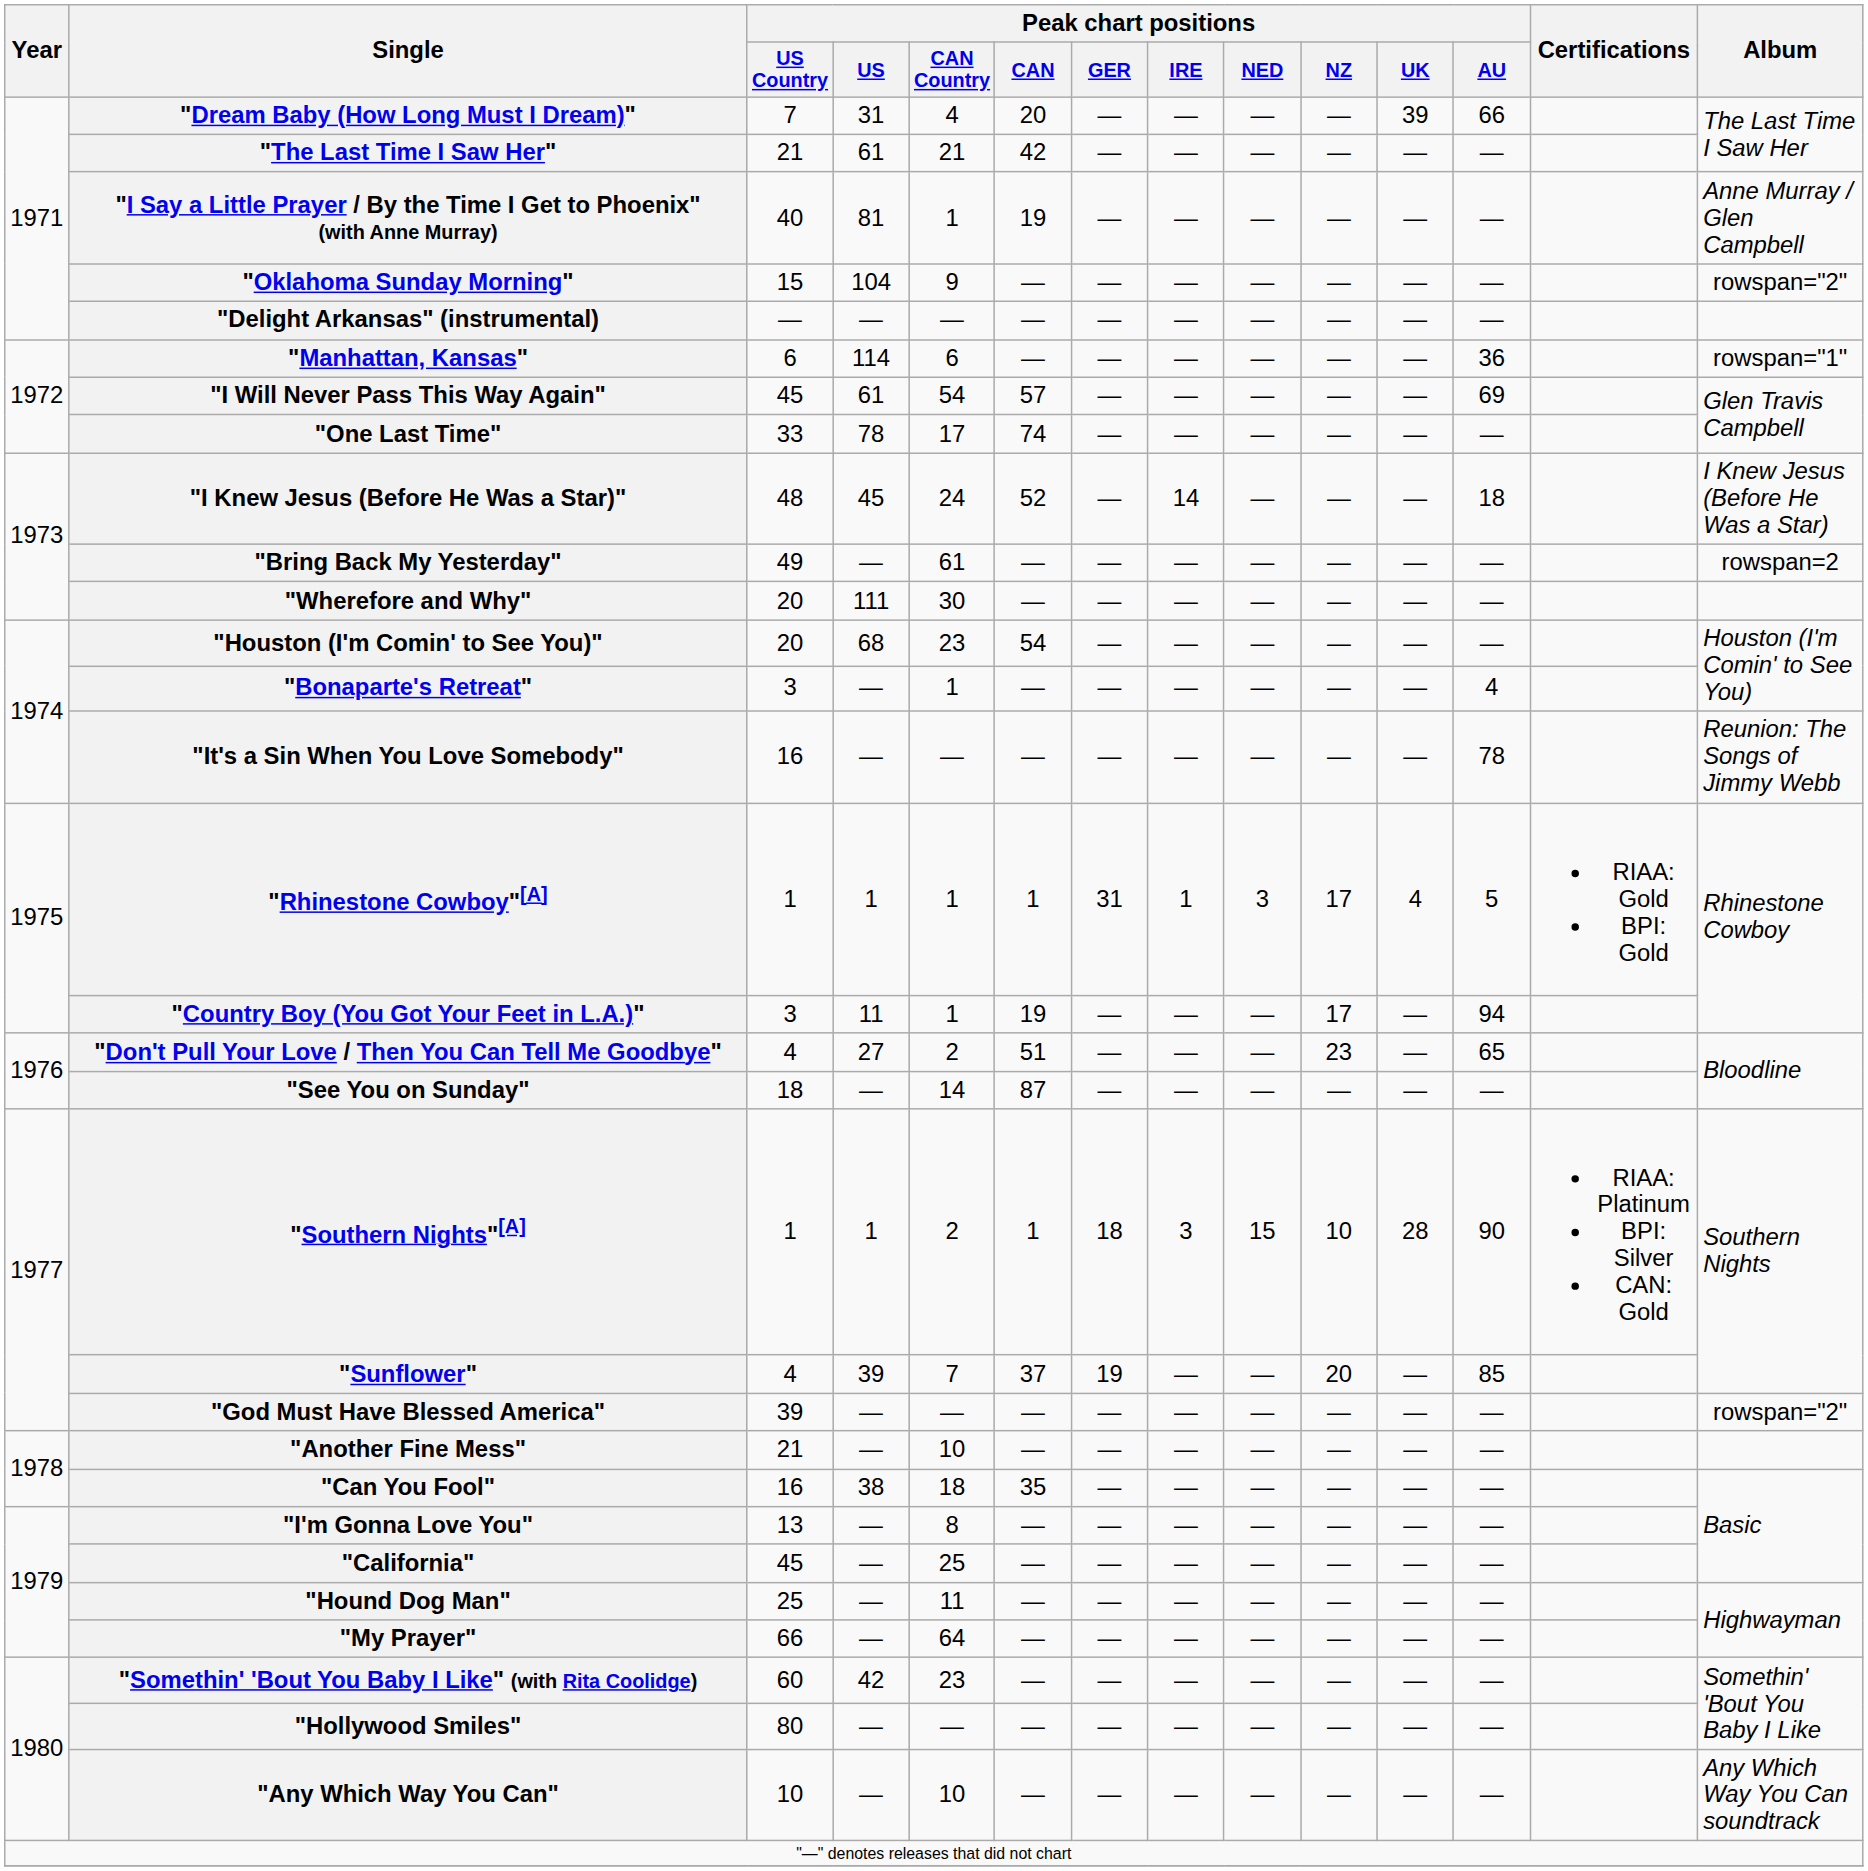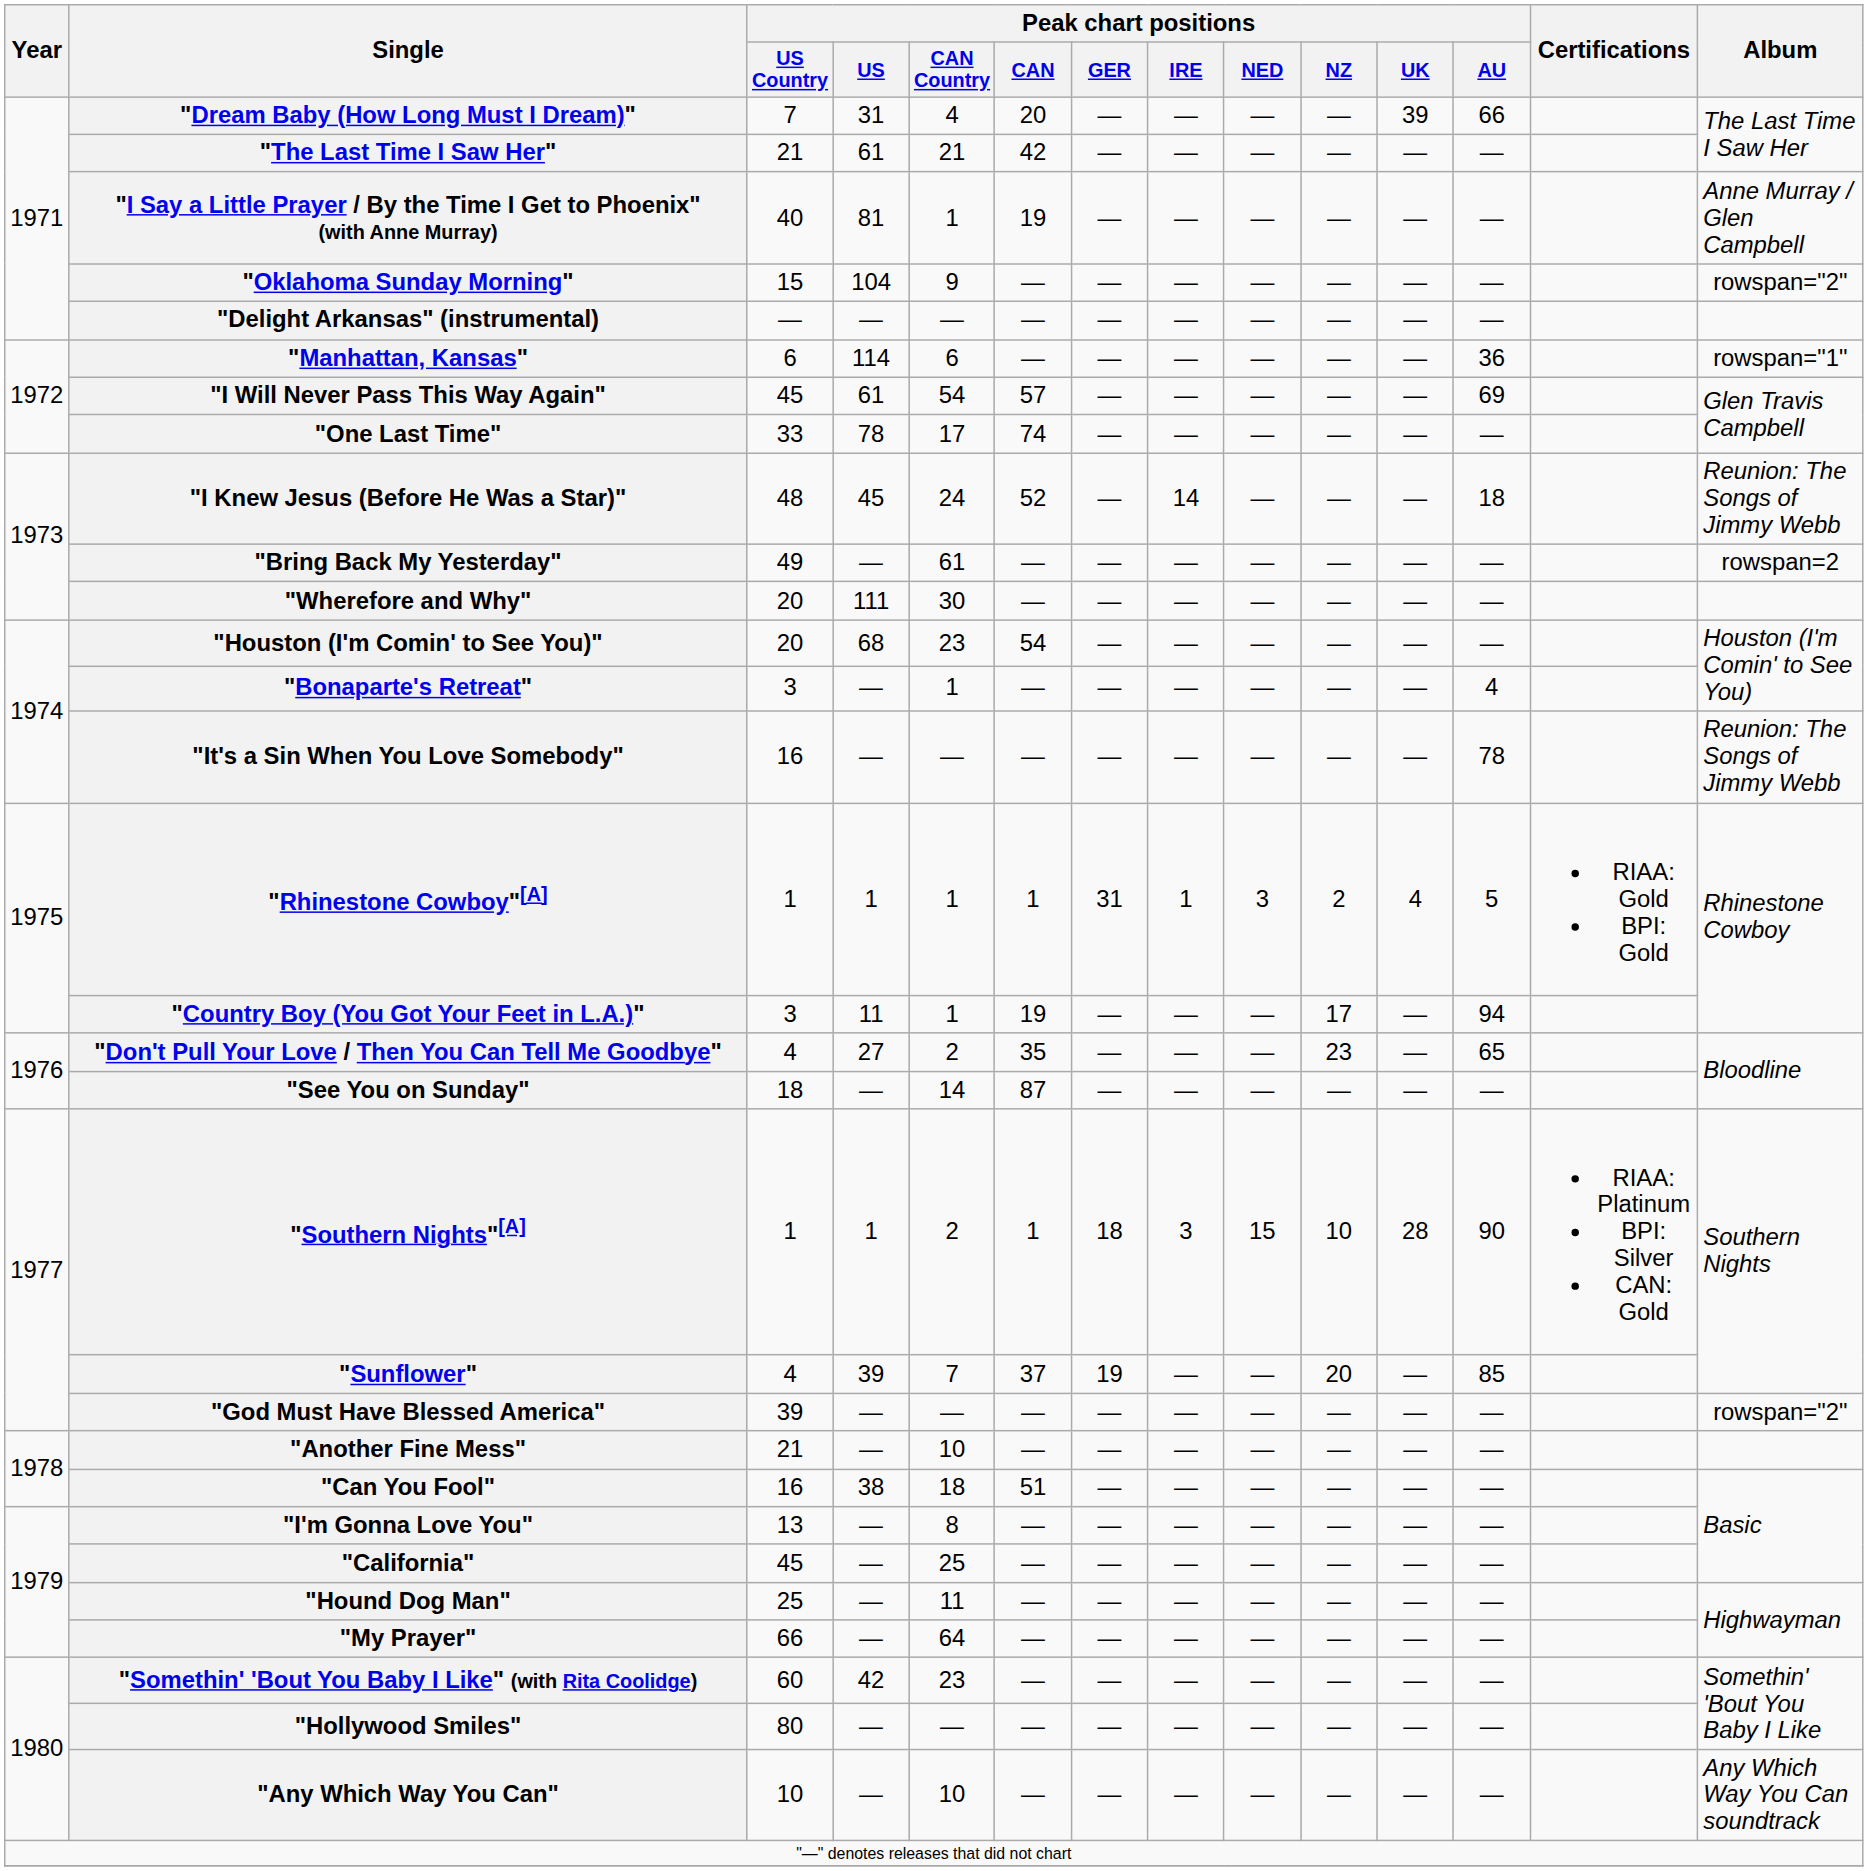"I Knew Jesus (Before He Was a Star)" | Album: I Knew Jesus (Before He Was a Star) -> Reunion: The Songs of Jimmy Webb
"Rhinestone Cowboy"[A] | Peak chart positions / NZ: 17 -> 2
"Don't Pull Your Love / Then You Can Tell Me Goodbye" | Peak chart positions / CAN: 51 -> 35
"Can You Fool" | Peak chart positions / CAN: 35 -> 51
